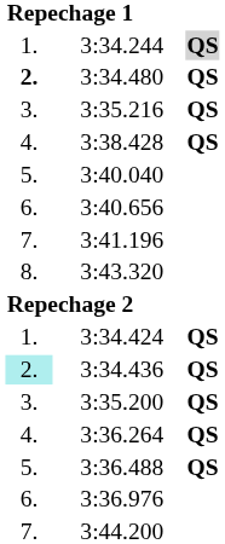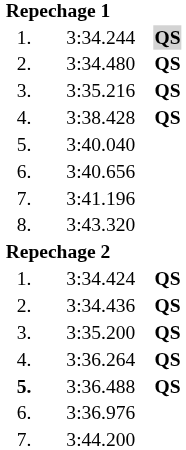3:34.480 | column 1: bold -> normal
3:34.436 | column 1: paleturquoise background -> no background
3:36.488 | column 1: normal -> bold
